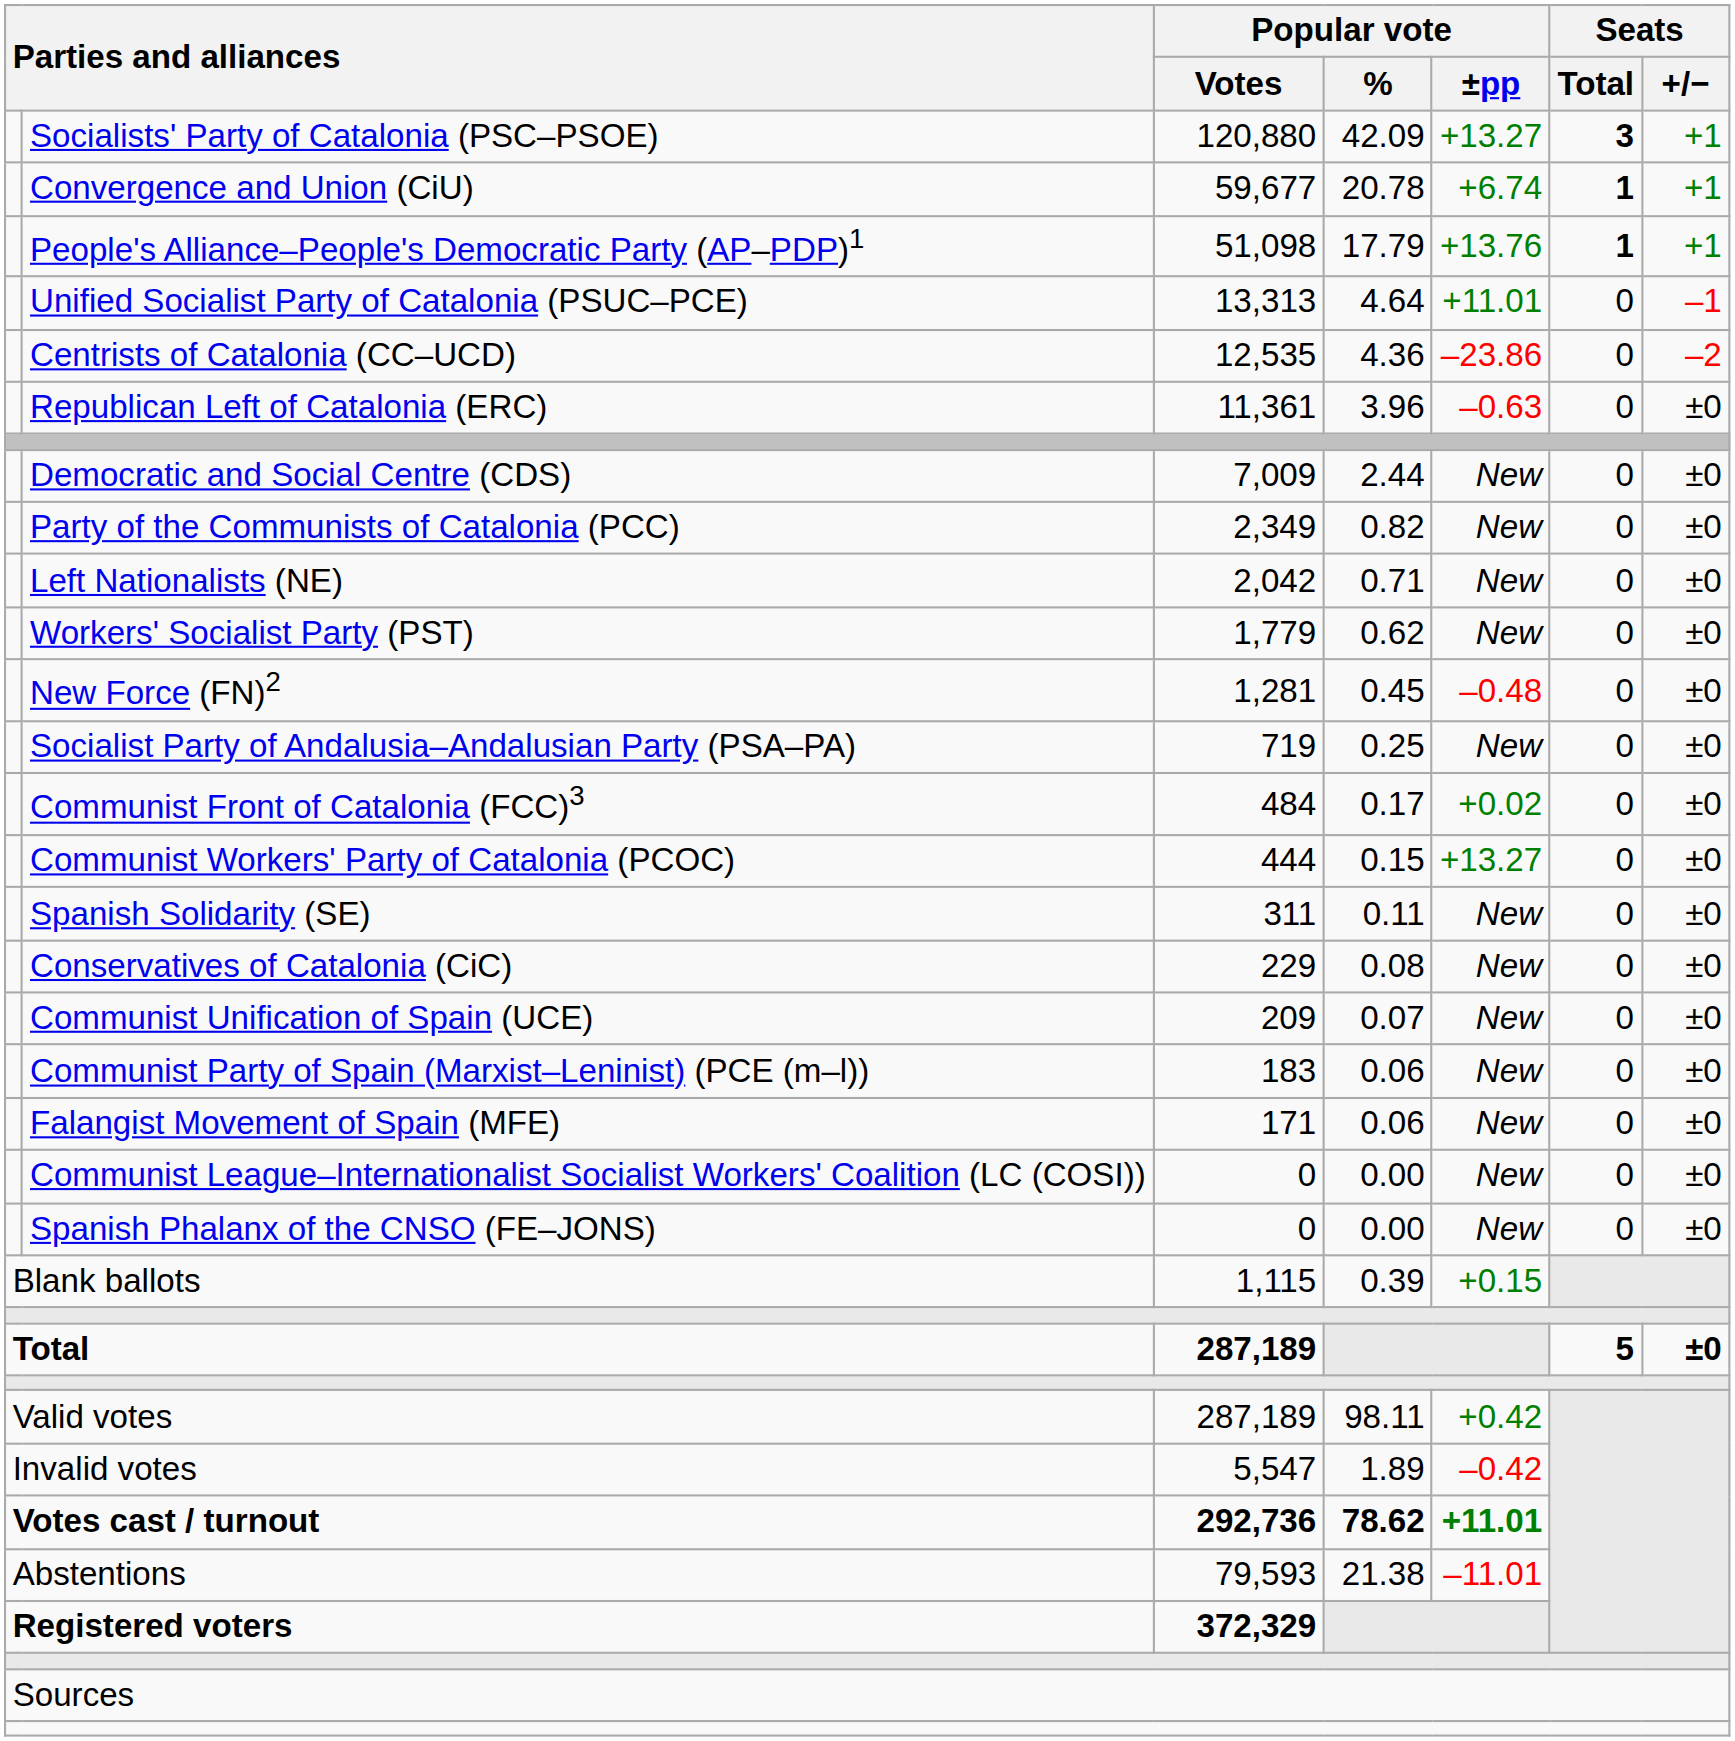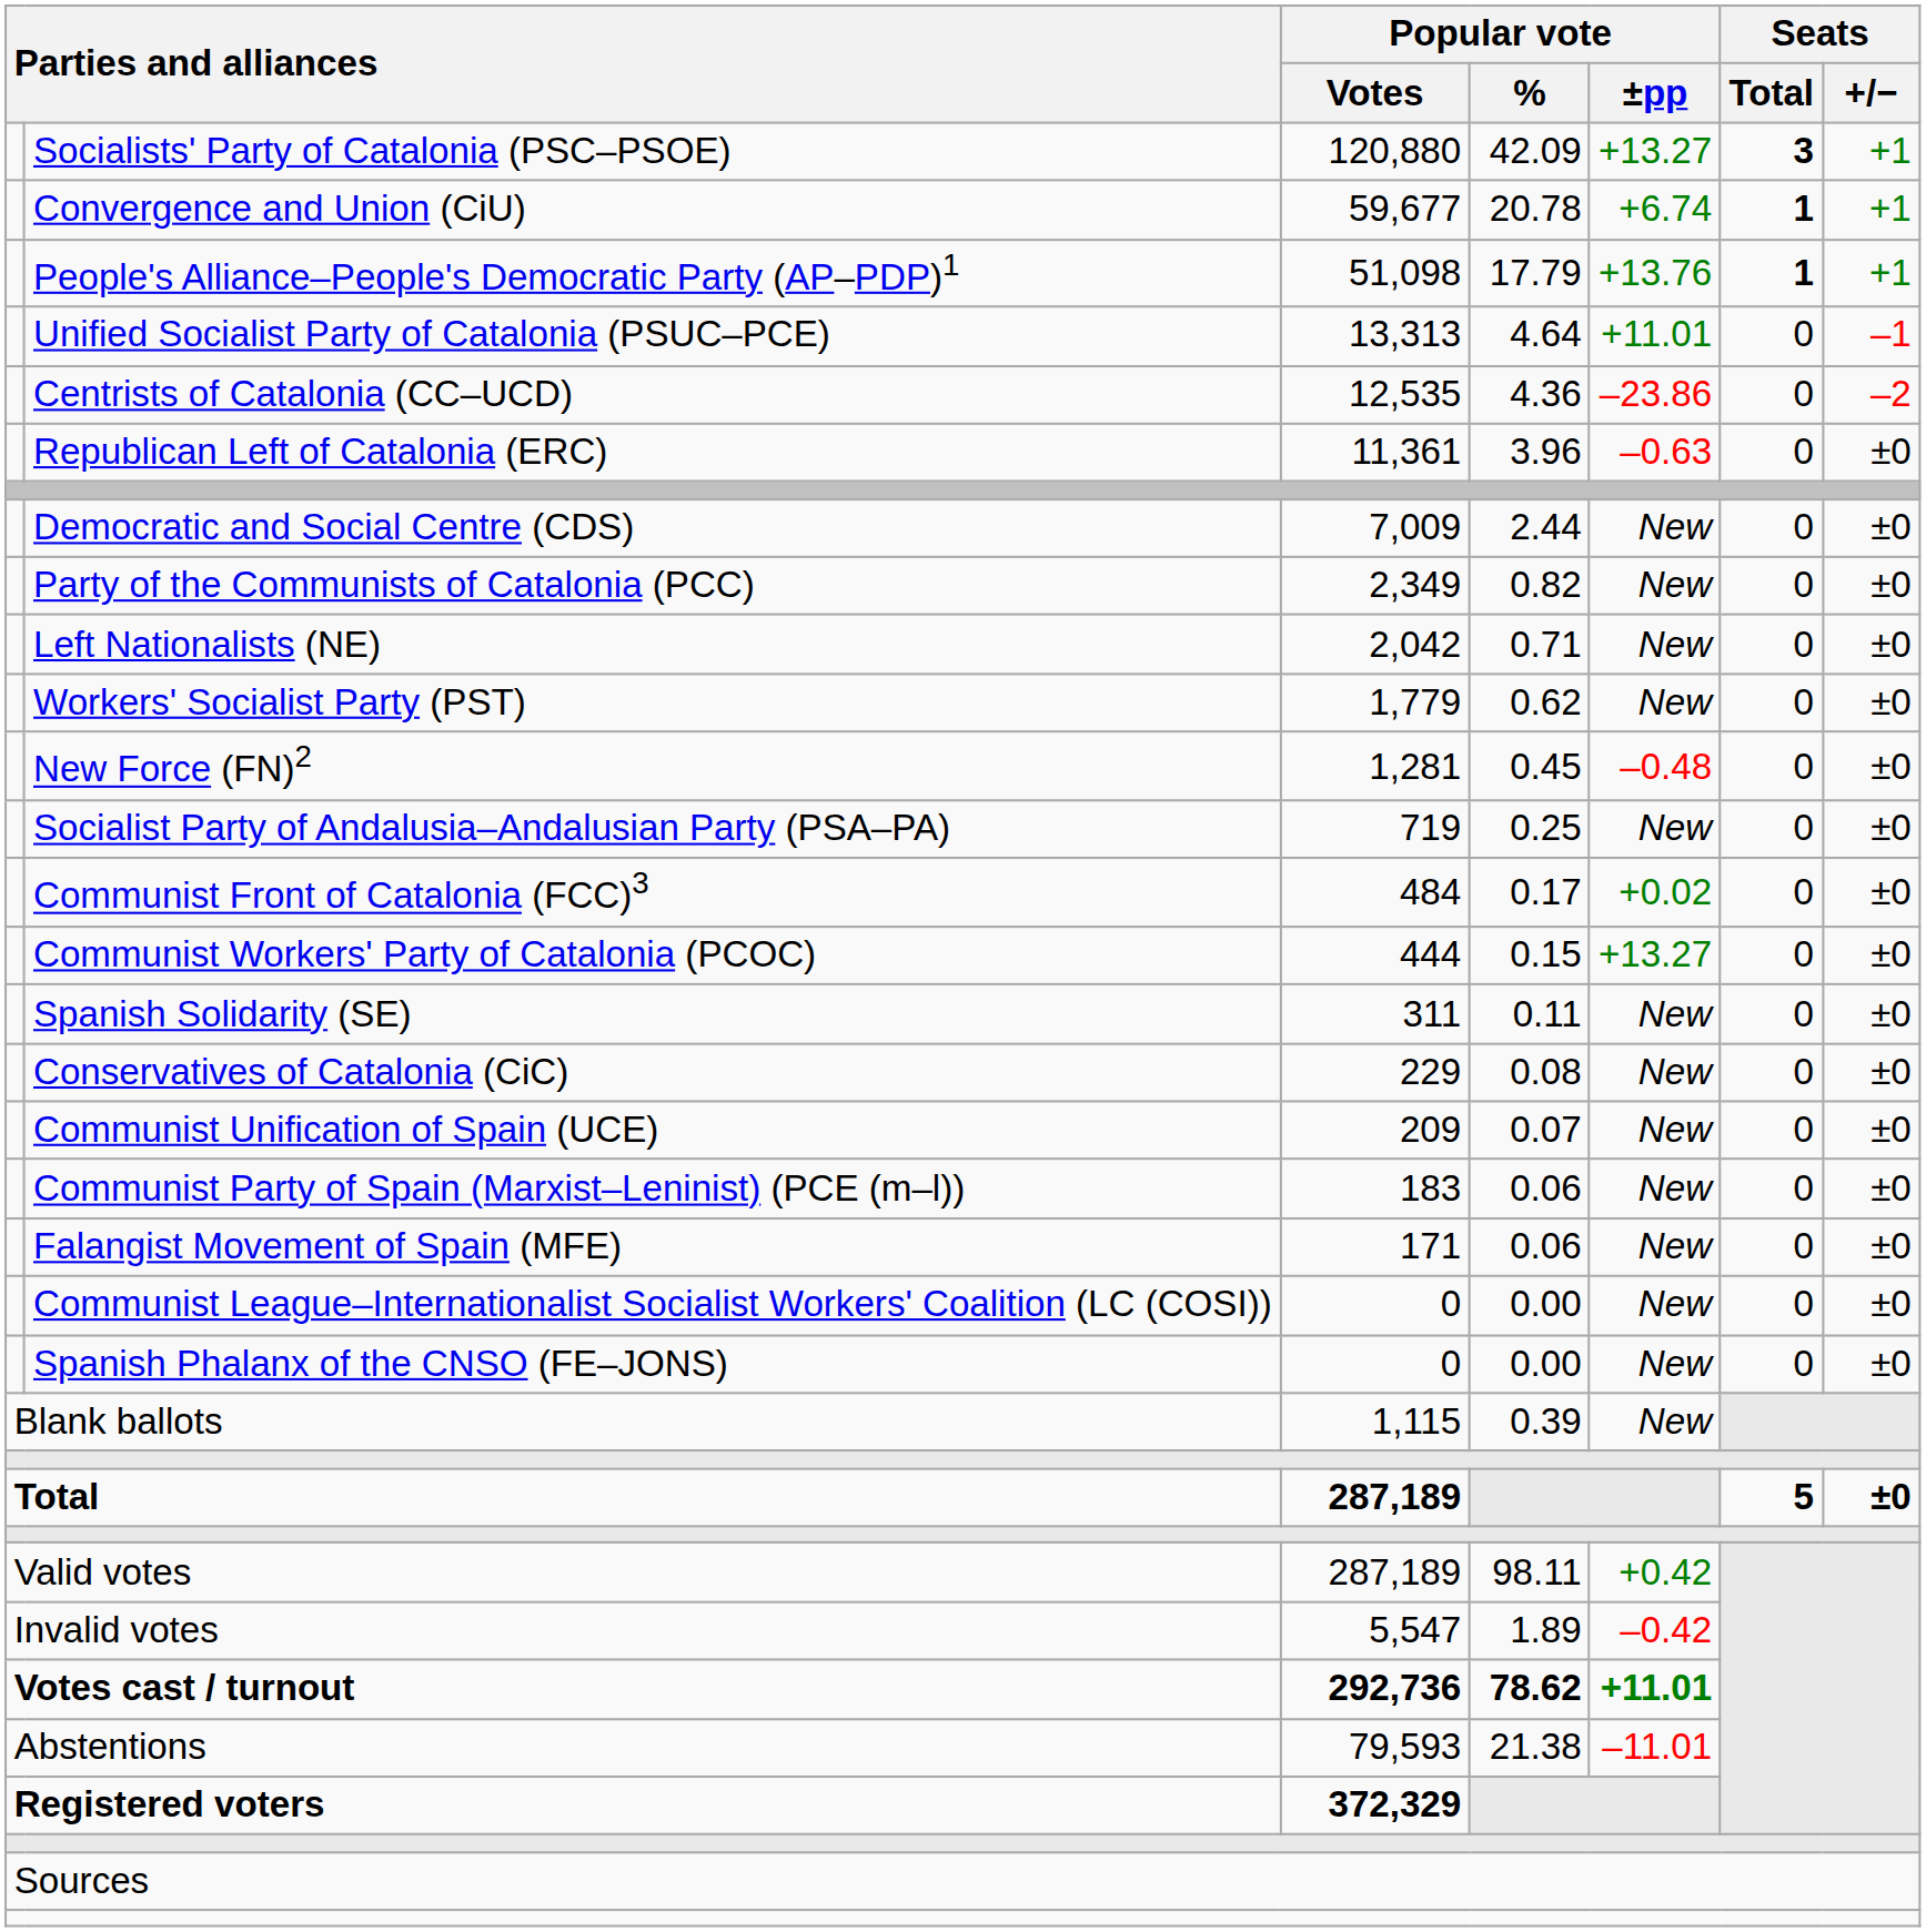Blank ballots | Popular vote / ±pp: +0.15 -> New
